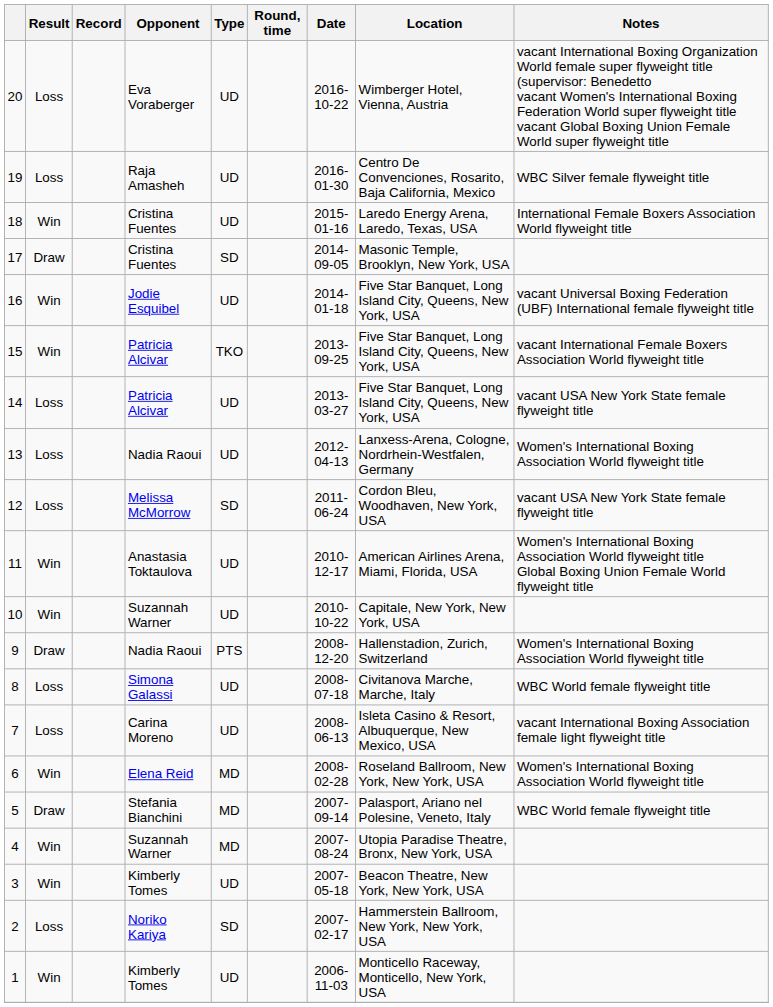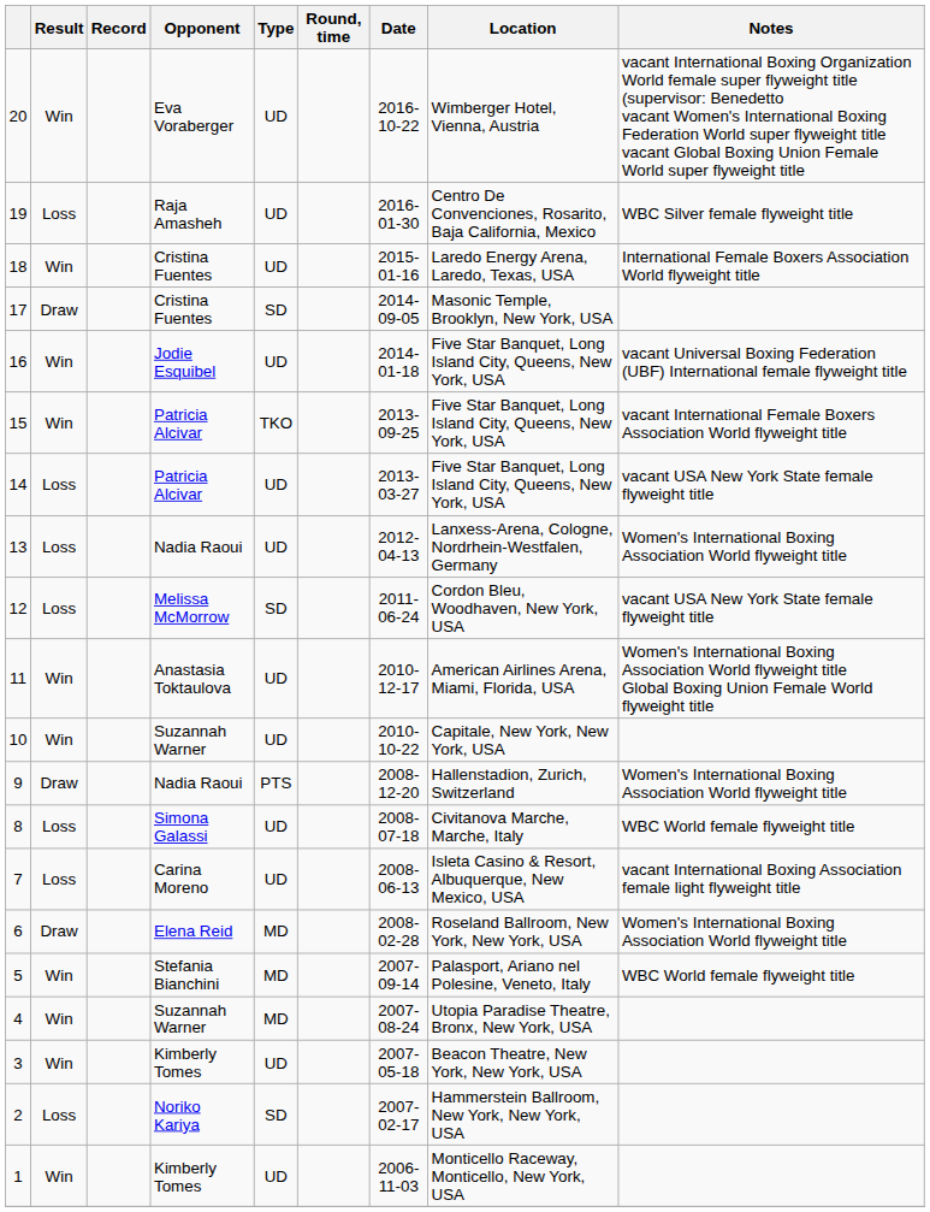20 | Result: Loss -> Win
6 | Result: Win -> Draw
5 | Result: Draw -> Win
